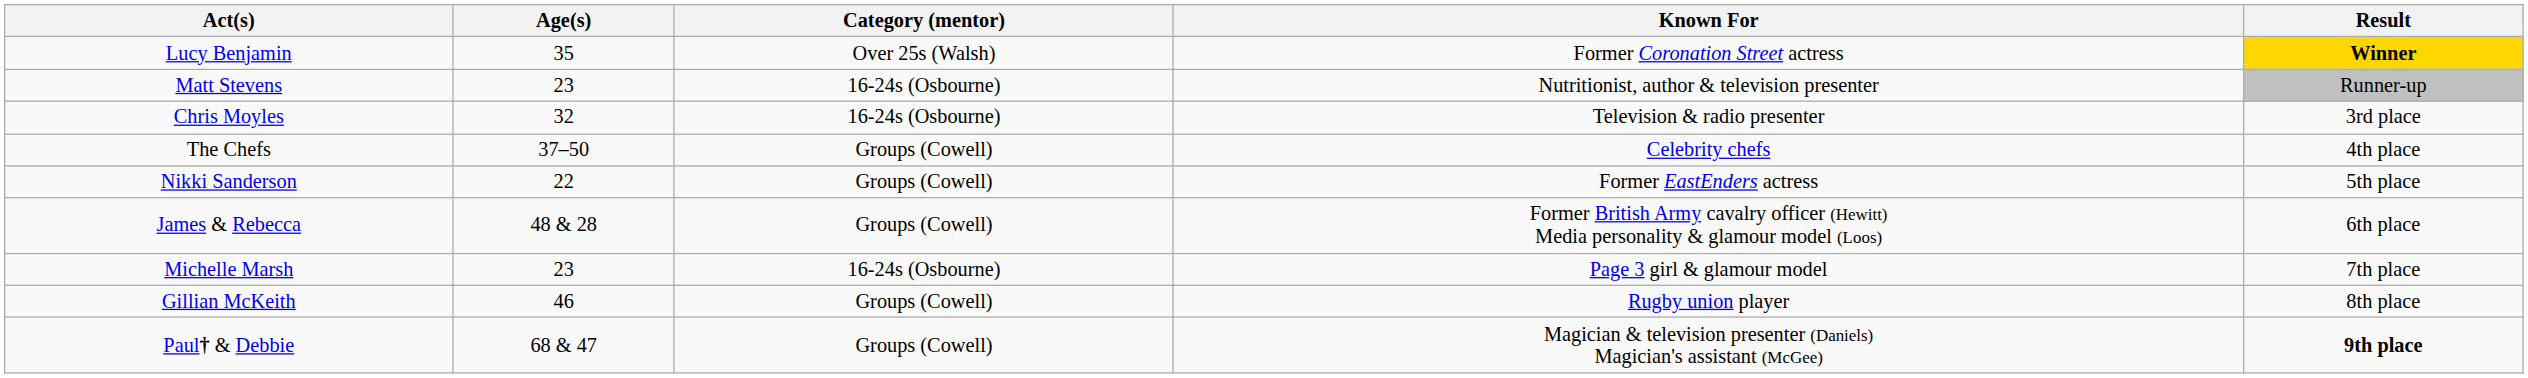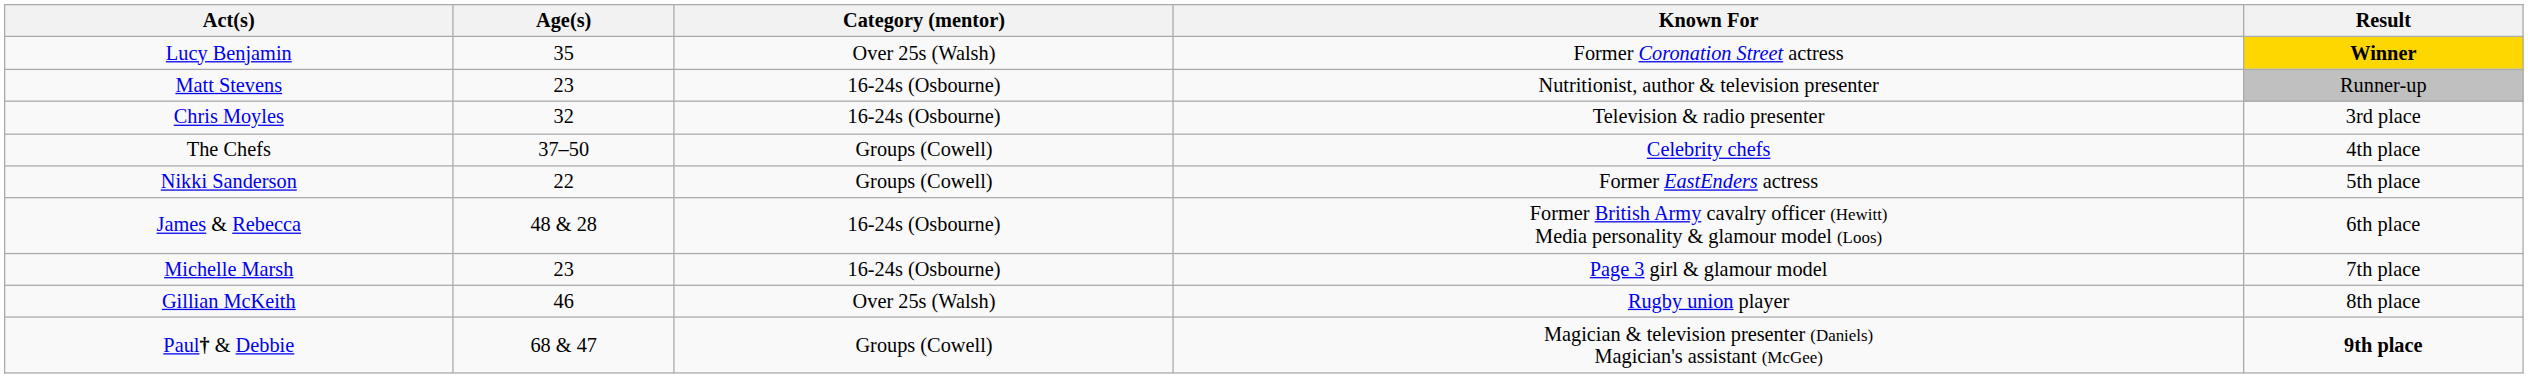James & Rebecca | Category (mentor): Groups (Cowell) -> 16-24s (Osbourne)
Gillian McKeith | Category (mentor): Groups (Cowell) -> Over 25s (Walsh)
